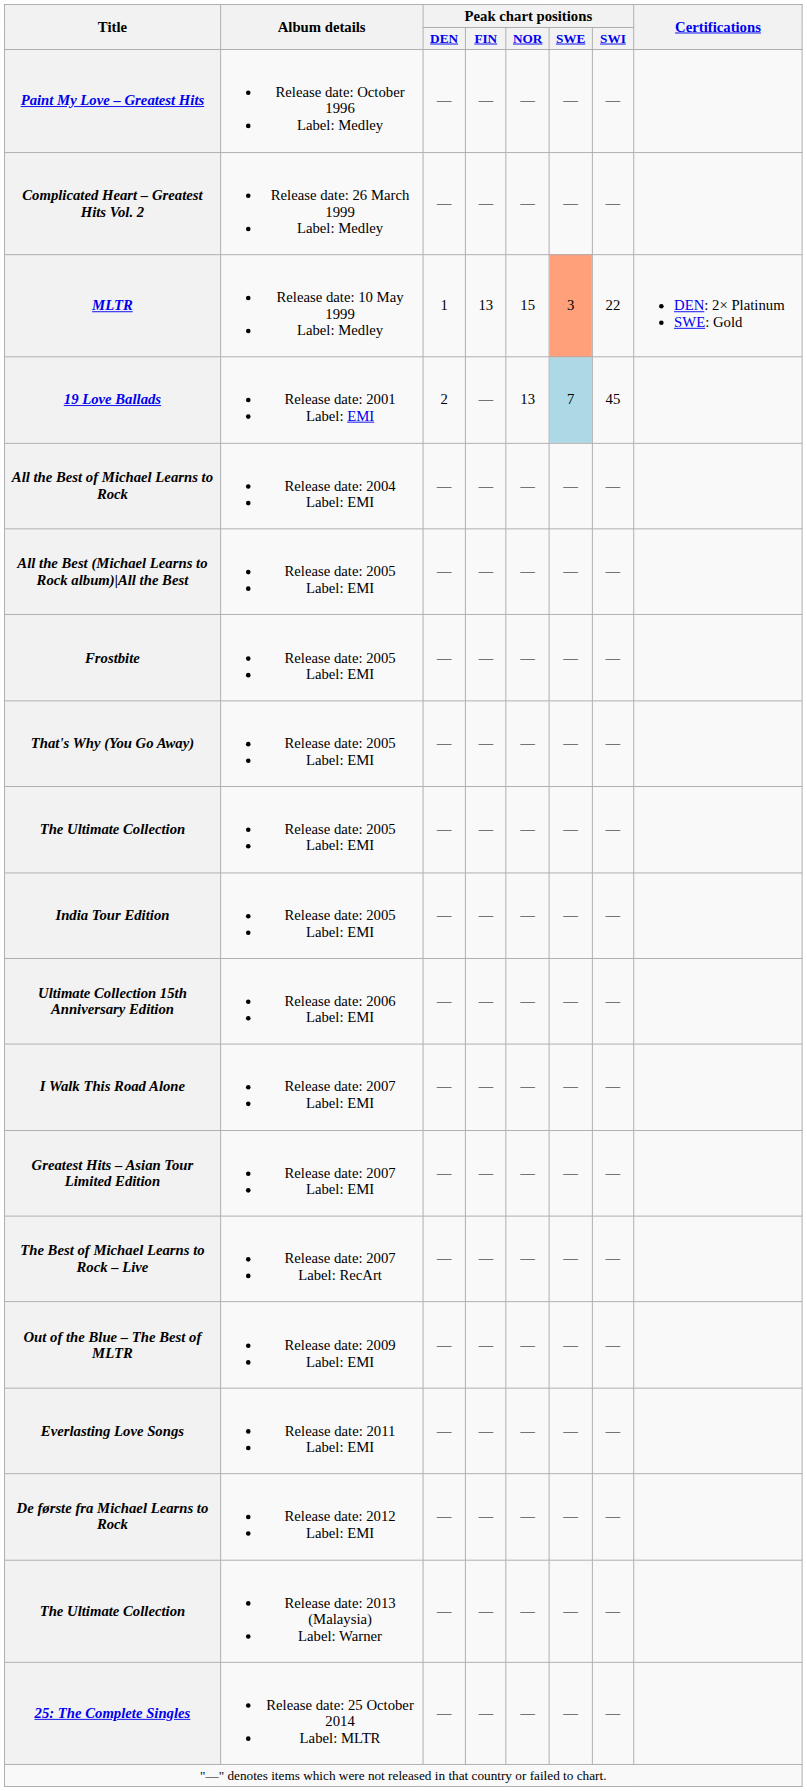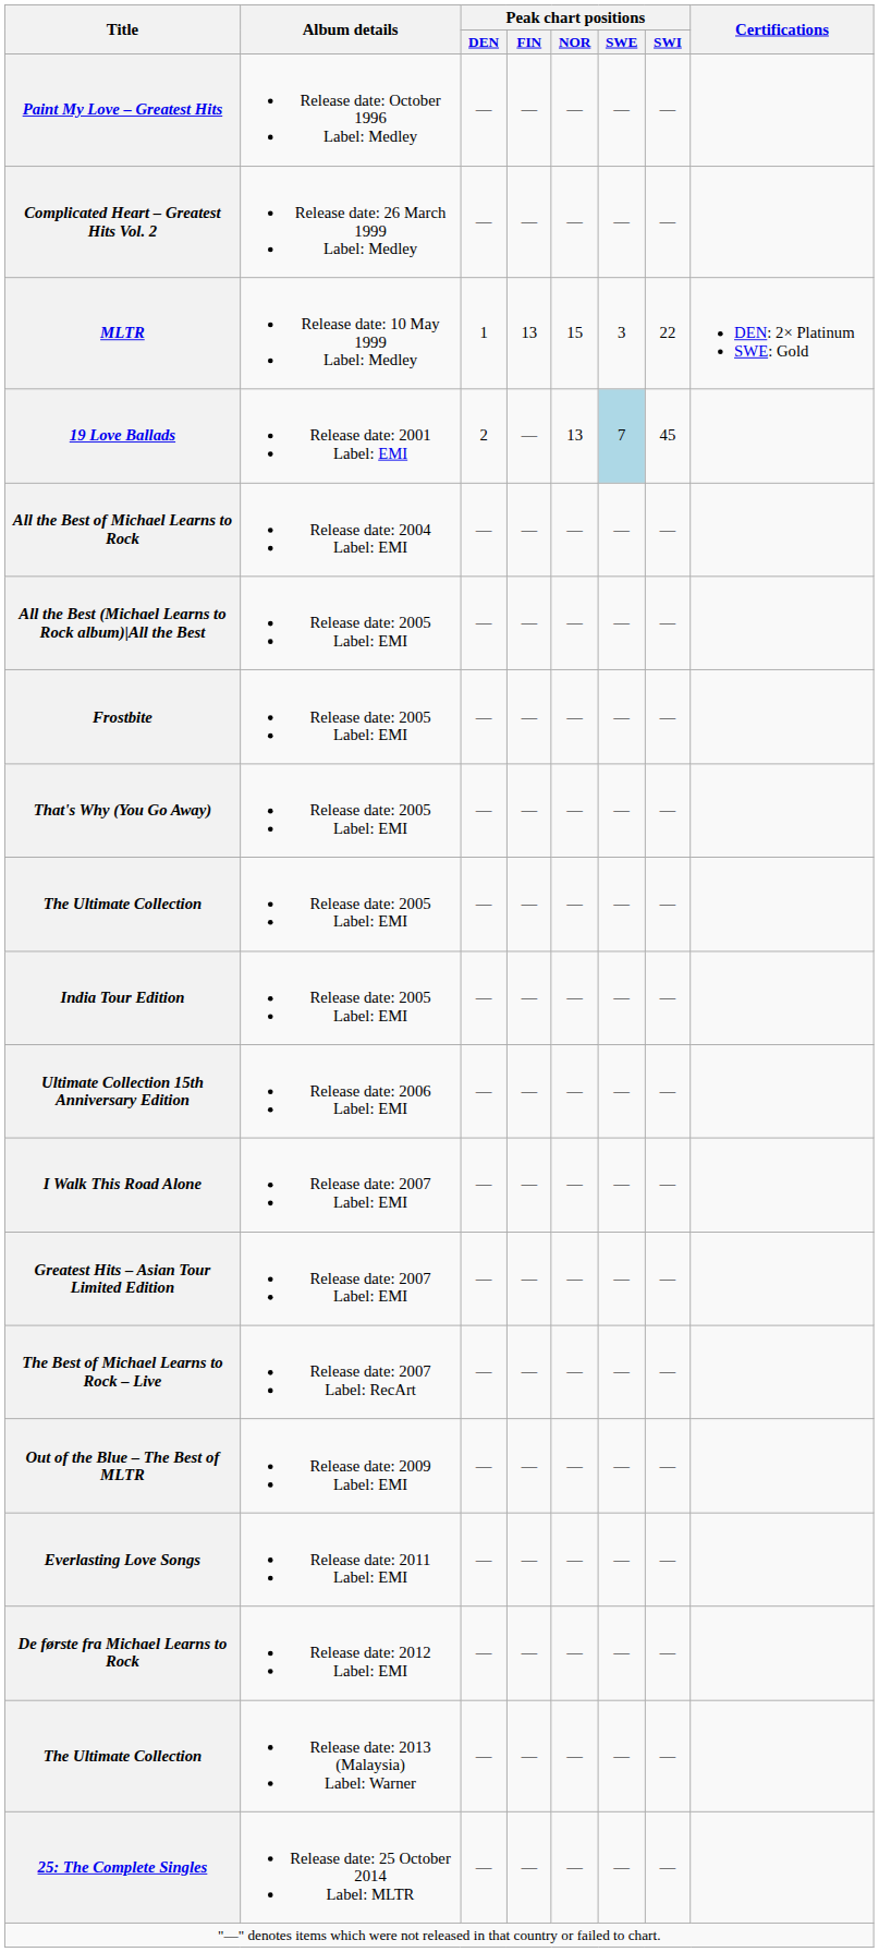MLTR | Peak chart positions / SWE: lightsalmon background -> no background
